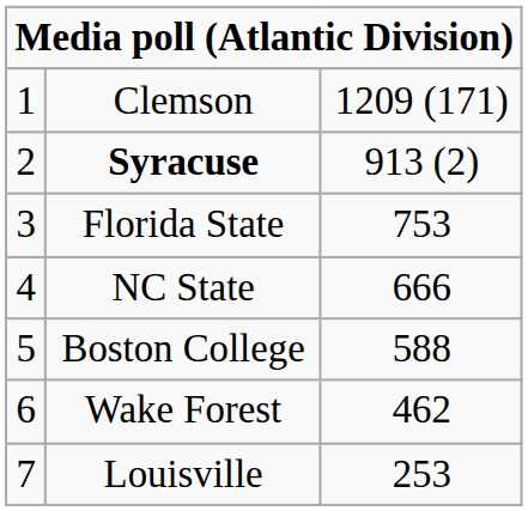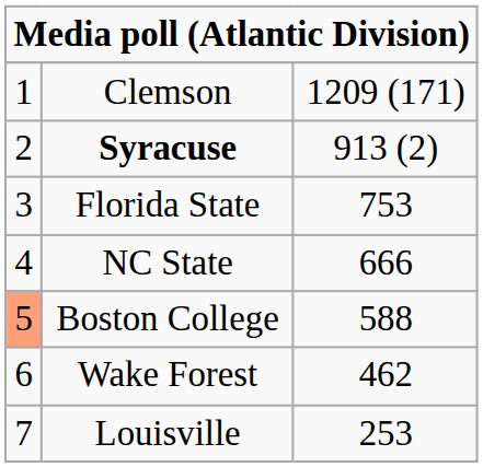Boston College | column 1: no background -> lightsalmon background
